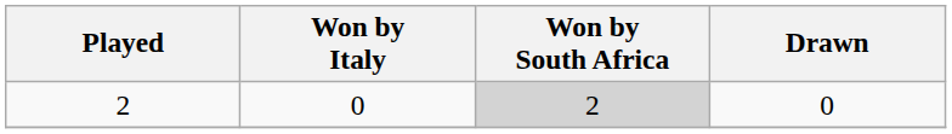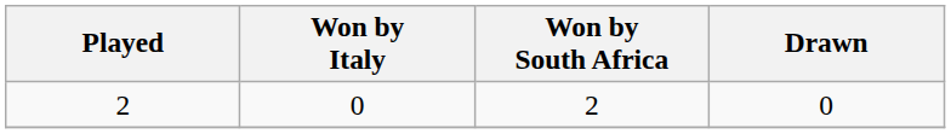row 2 | Won by South Africa: lightgrey background -> no background
